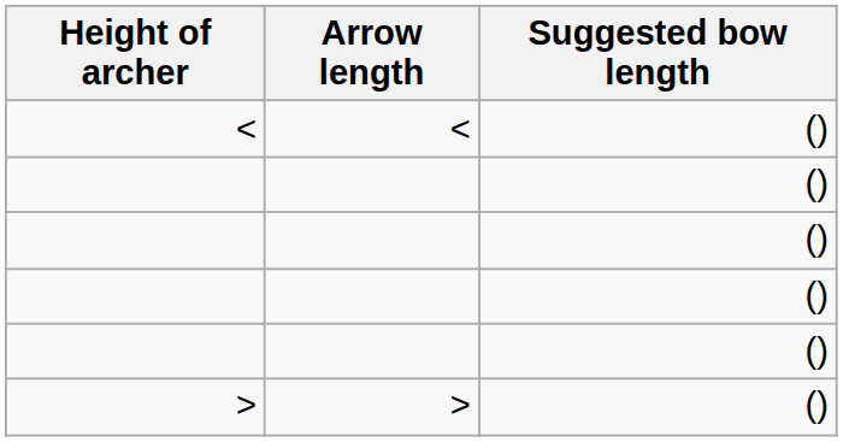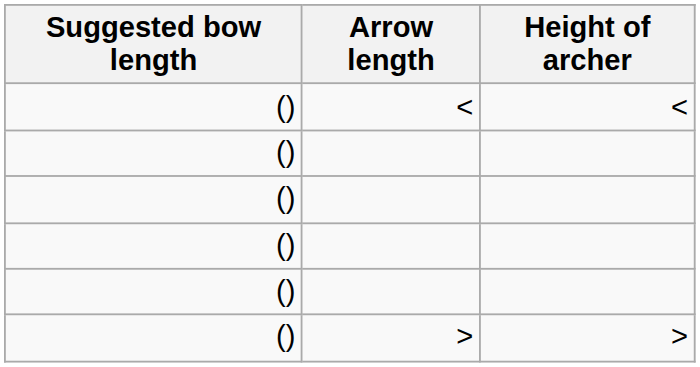columns swapped: Height of archer <-> Suggested bow length
